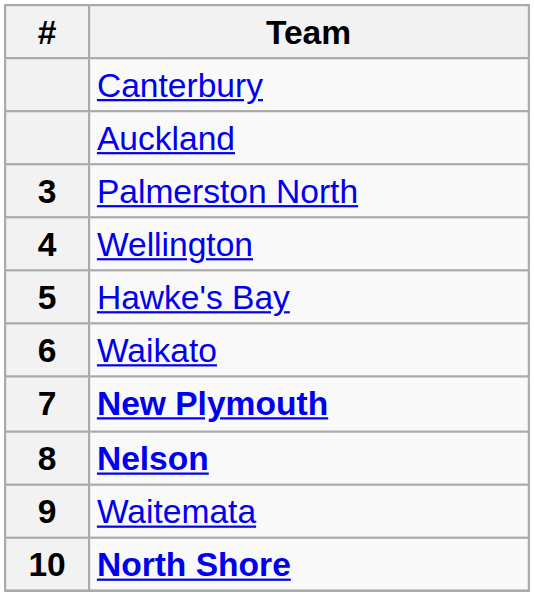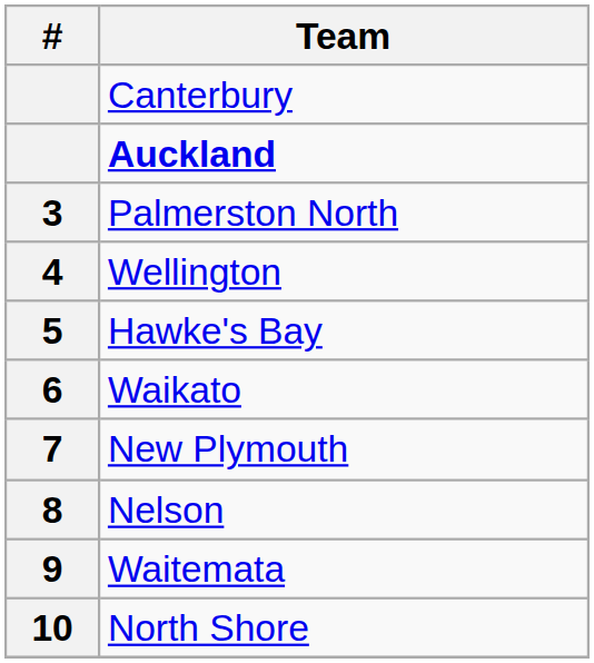Auckland | Team: normal -> bold
New Plymouth | Team: bold -> normal
Nelson | Team: bold -> normal
North Shore | Team: bold -> normal
